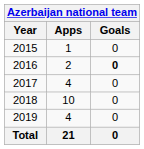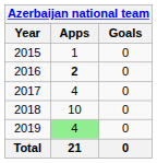2016 | Apps: normal -> bold
2016 | Goals: bold -> normal
2019 | Apps: no background -> lightgreen background
